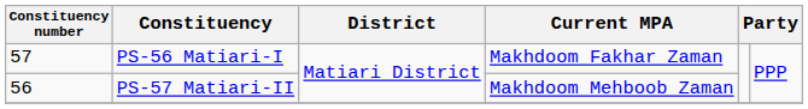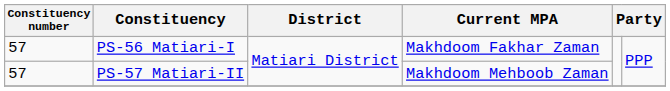PS-57 Matiari-II | Constituency number: 56 -> 57
